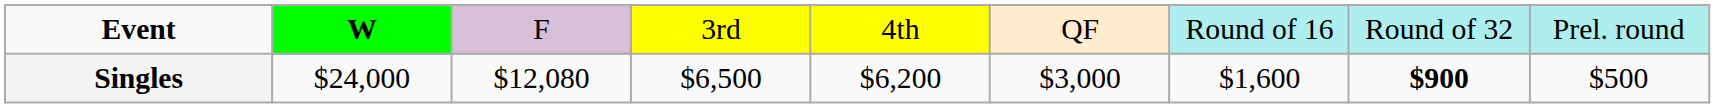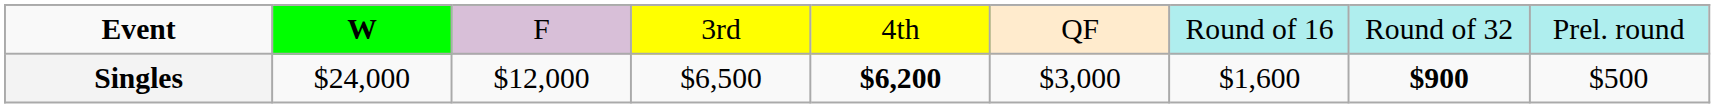Singles | column 3: $12,080 -> $12,000
Singles | column 5: normal -> bold
